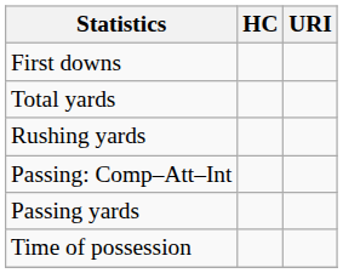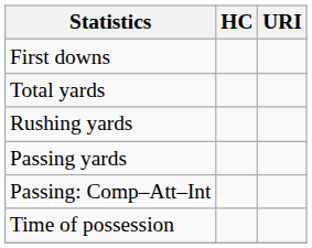rows swapped: Passing yards <-> Passing: Comp–Att–Int
